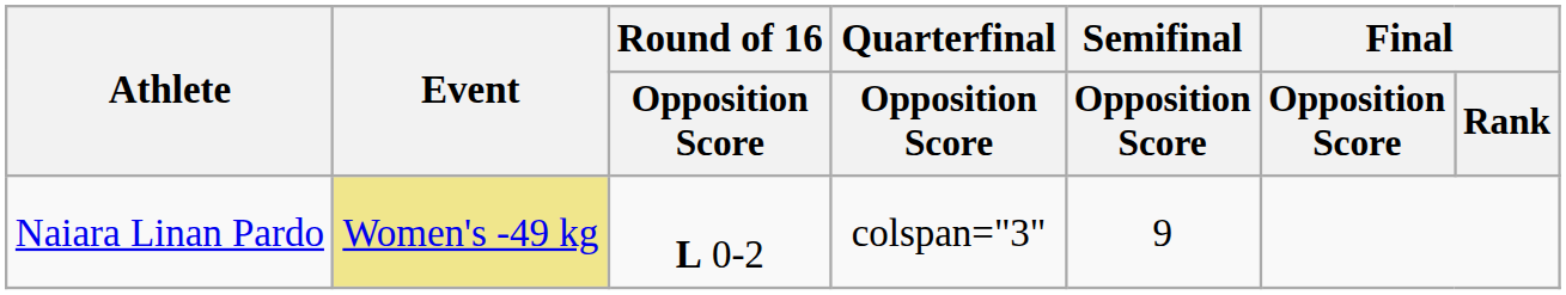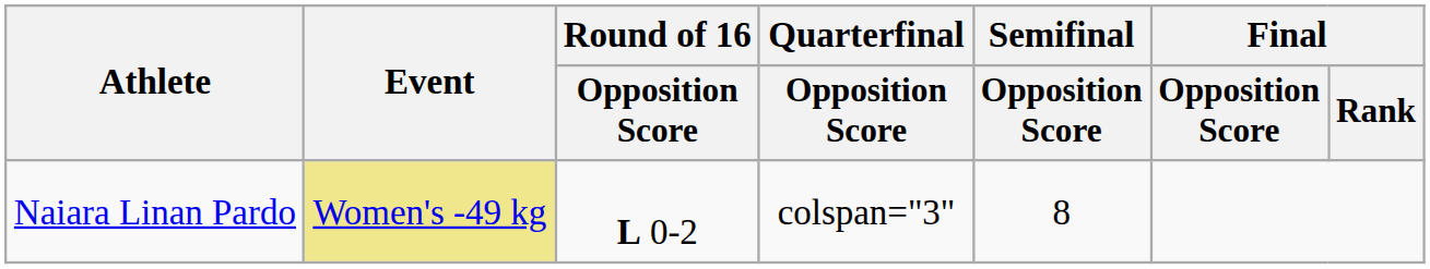Naiara Linan Pardo | Semifinal / Opposition Score: 9 -> 8
